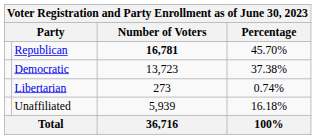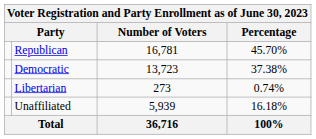Republican | Number of Voters: bold -> normal
